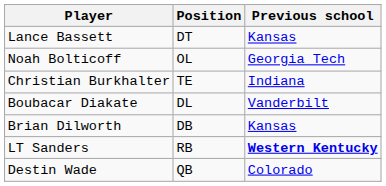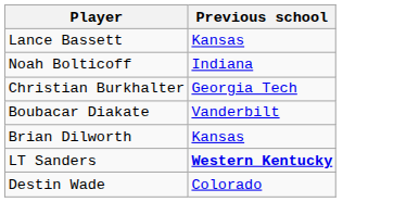- column: Position | DT | OL | TE | DL | DB | RB | QB
Noah Bolticoff | Previous school: Georgia Tech -> Indiana
Christian Burkhalter | Previous school: Indiana -> Georgia Tech
